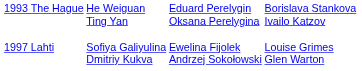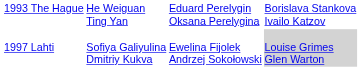1997 Lahti | column 4: no background -> lightgrey background
